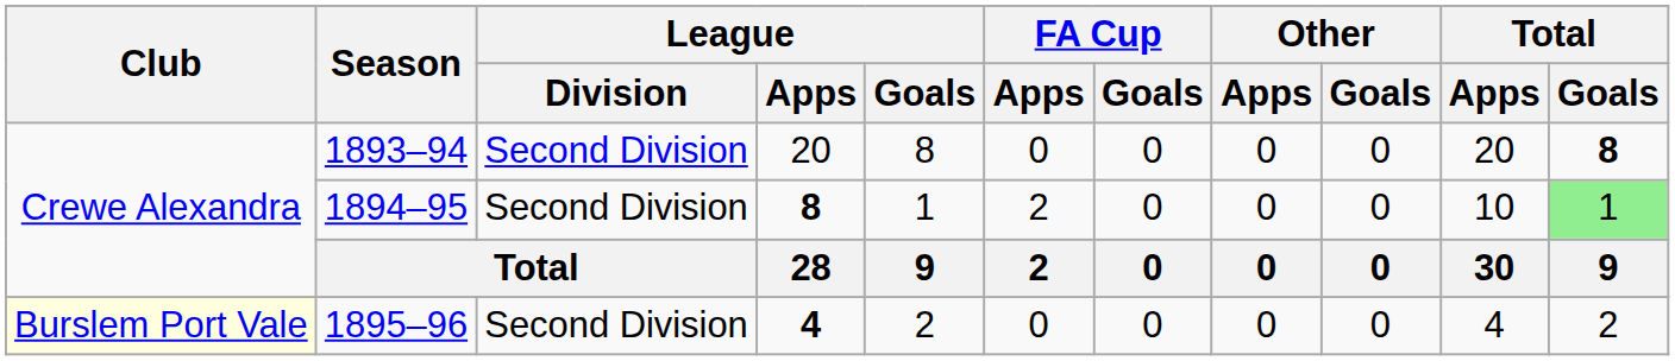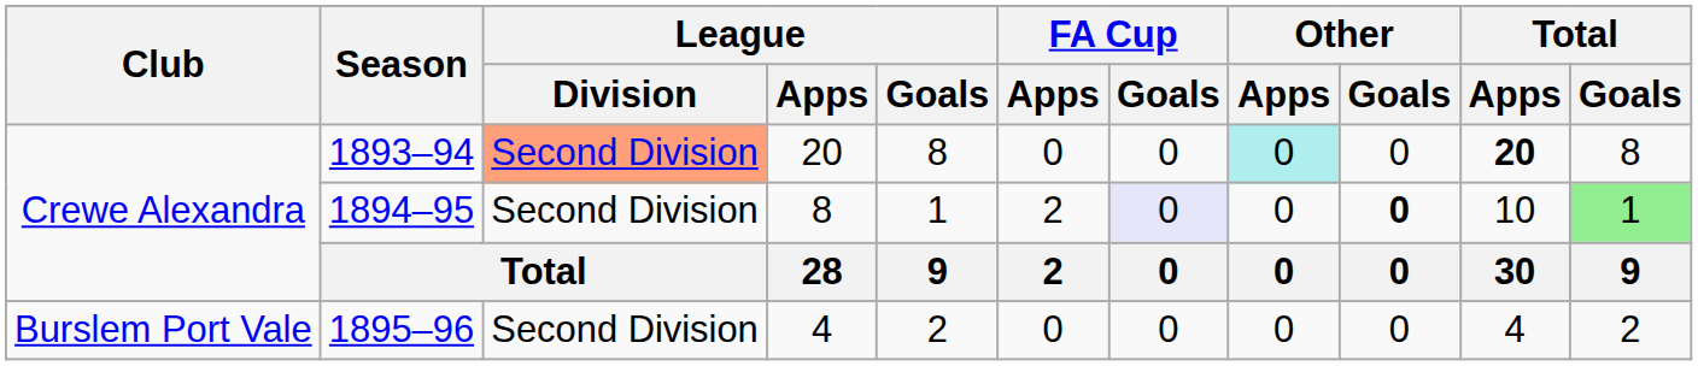1893–94 | League / Division: no background -> lightsalmon background
1893–94 | Other / Apps: no background -> paleturquoise background
1893–94 | Total / Apps: normal -> bold
1893–94 | Total / Goals: bold -> normal
1894–95 | League / Apps: bold -> normal
1894–95 | FA Cup / Goals: no background -> lavender background
1894–95 | Other / Goals: normal -> bold
1895–96 | Club: lightyellow background -> no background
1895–96 | League / Apps: bold -> normal
